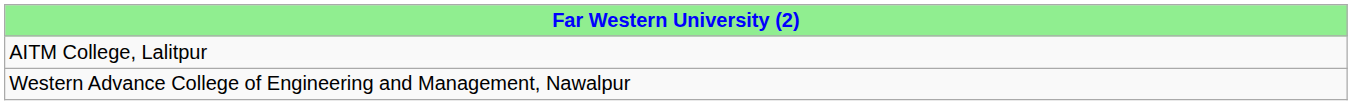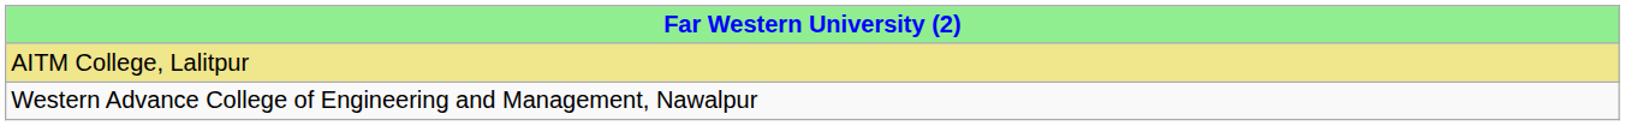row 2 | column 1: no background -> khaki background
